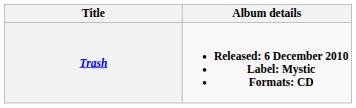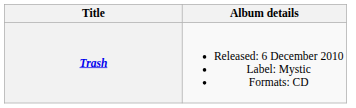Trash | Album details: bold -> normal
